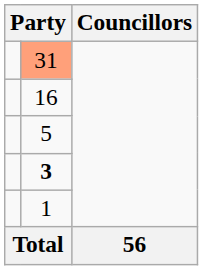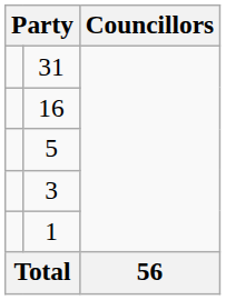31 | column 2: lightsalmon background -> no background
3 | column 2: bold -> normal
